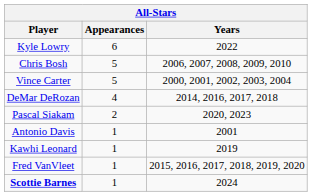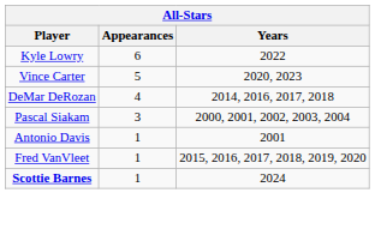- row: Chris Bosh | 5 | 2006, 2007, 2008, 2009, 2010
Vince Carter | Years: 2000, 2001, 2002, 2003, 2004 -> 2020, 2023
Pascal Siakam | Appearances: 2 -> 3
Pascal Siakam | Years: 2020, 2023 -> 2000, 2001, 2002, 2003, 2004
- row: Kawhi Leonard | 1 | 2019
